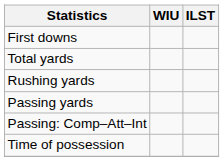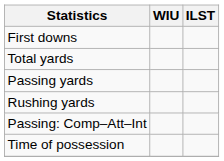rows swapped: Rushing yards <-> Passing yards
